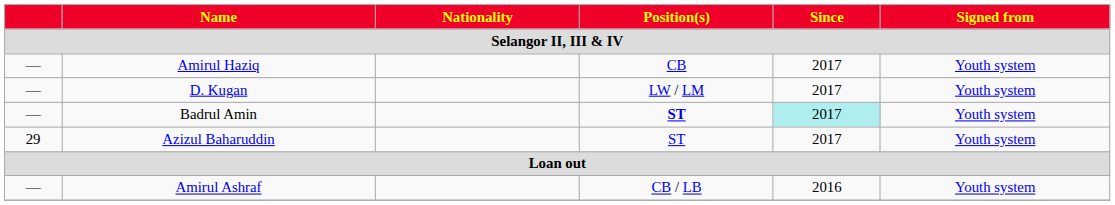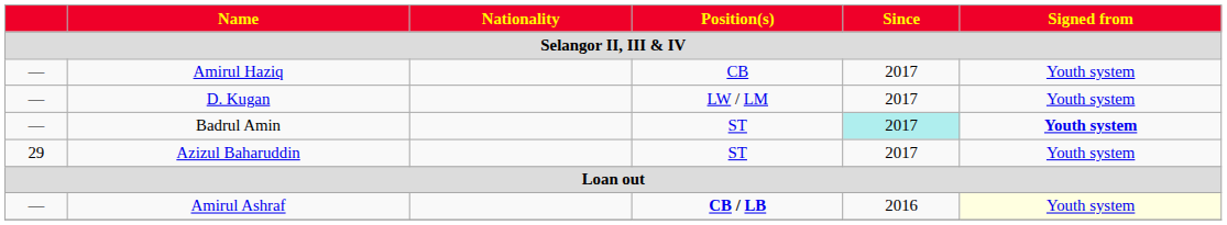Badrul Amin | Position(s): bold -> normal
Badrul Amin | Signed from: normal -> bold
Amirul Ashraf | Position(s): normal -> bold
Amirul Ashraf | Signed from: no background -> lightyellow background
